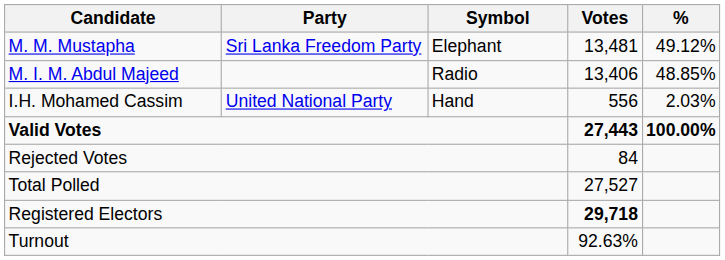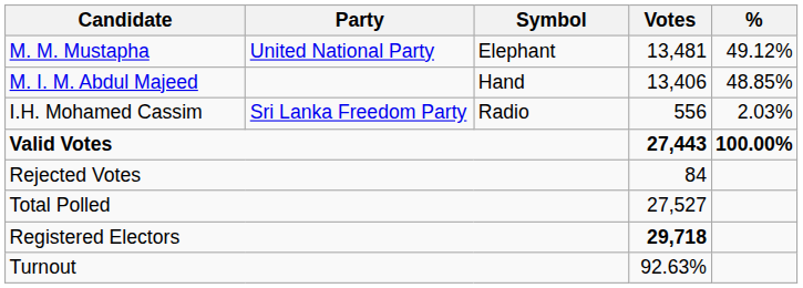M. M. Mustapha | Party: Sri Lanka Freedom Party -> United National Party
M. I. M. Abdul Majeed | Symbol: Radio -> Hand
I.H. Mohamed Cassim | Party: United National Party -> Sri Lanka Freedom Party
I.H. Mohamed Cassim | Symbol: Hand -> Radio
